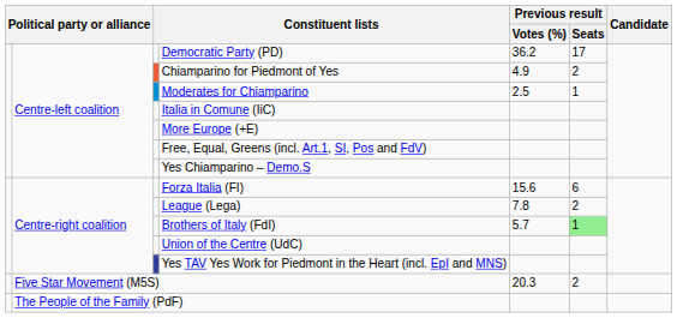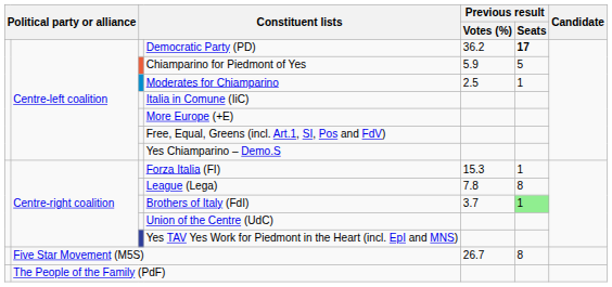Democratic Party (PD) | Previous result / Seats: normal -> bold
Chiamparino for Piedmont of Yes | Previous result / Votes (%): 4.9 -> 5.9
Chiamparino for Piedmont of Yes | Previous result / Seats: 2 -> 5
Forza Italia (FI) | Previous result / Votes (%): 15.6 -> 15.3
Forza Italia (FI) | Previous result / Seats: 6 -> 1
League (Lega) | Previous result / Seats: 2 -> 8
Brothers of Italy (FdI) | Previous result / Votes (%): 5.7 -> 3.7
Five Star Movement (M5S) | Previous result / Votes (%): 20.3 -> 26.7
Five Star Movement (M5S) | Previous result / Seats: 2 -> 8
